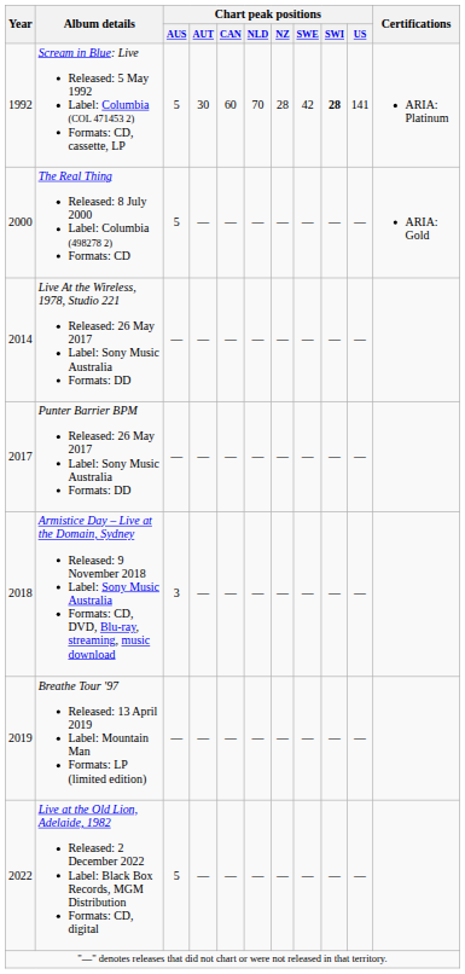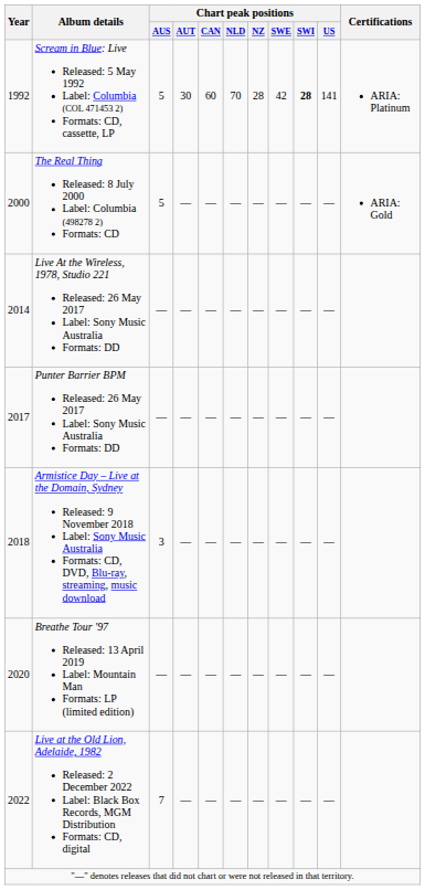row 8 | Year: 2019 -> 2020
row 9 | Chart peak positions / AUS: 5 -> 7
